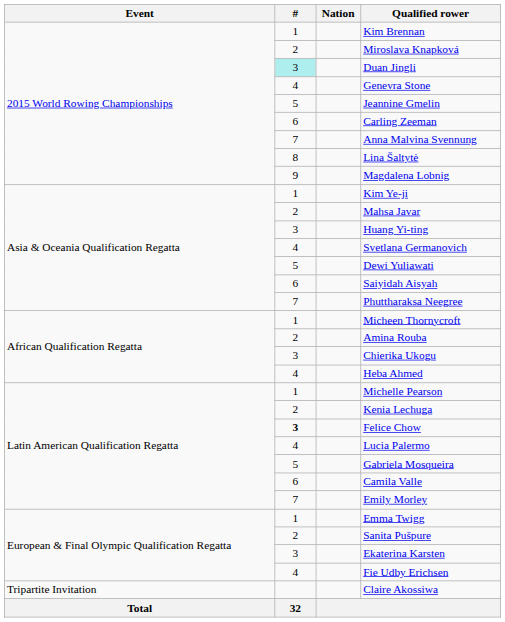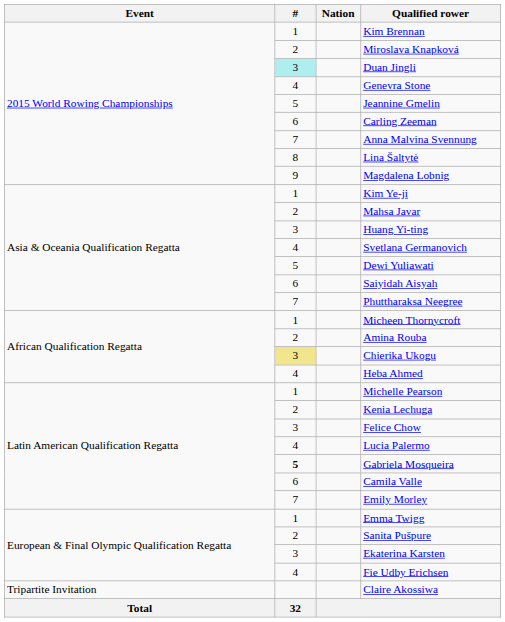Chierika Ukogu | #: no background -> khaki background
Felice Chow | #: bold -> normal
Gabriela Mosqueira | #: normal -> bold
